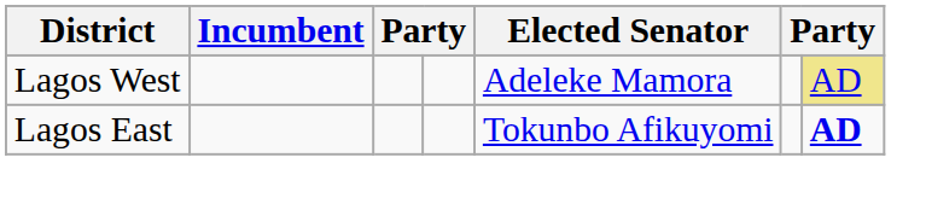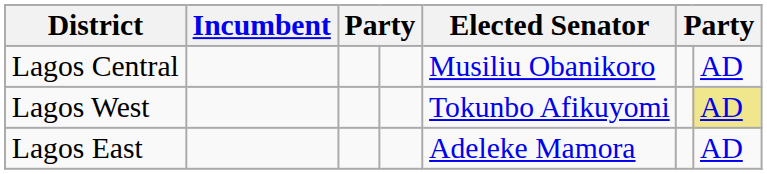+ row: Lagos Central | Musiliu Obanikoro | AD
Lagos West | Elected Senator: Adeleke Mamora -> Tokunbo Afikuyomi
Lagos East | Elected Senator: Tokunbo Afikuyomi -> Adeleke Mamora
Lagos East | column 7: bold -> normal
